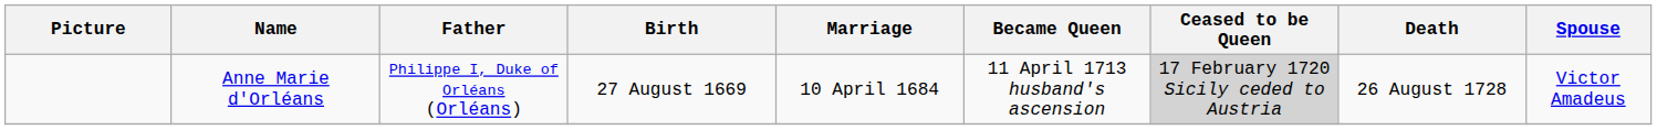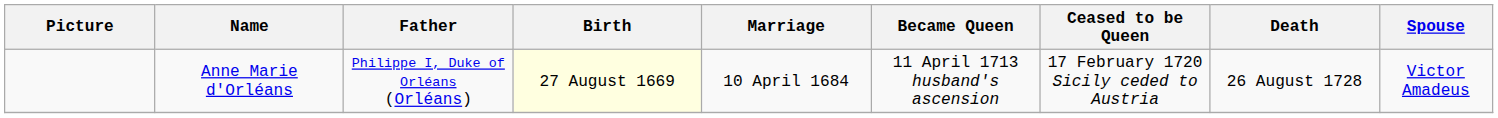Anne Marie d'Orléans | Birth: no background -> lightyellow background
Anne Marie d'Orléans | Ceased to be Queen: lightgrey background -> no background
